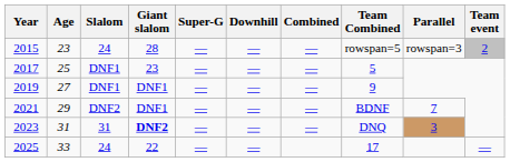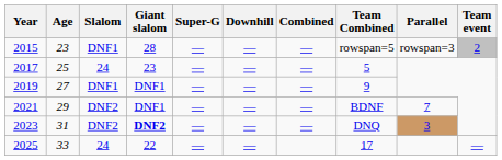2015 | Slalom: 24 -> DNF1
2017 | Slalom: DNF1 -> 24
2023 | Slalom: 31 -> DNF2
